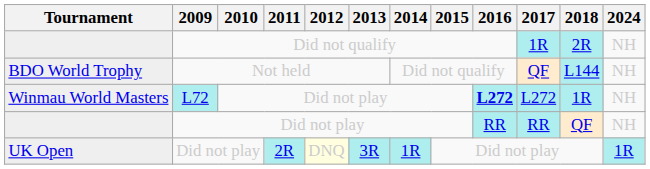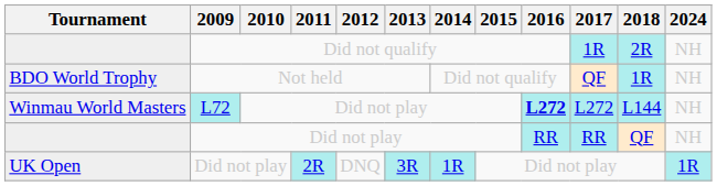BDO World Trophy | 2018: L144 -> 1R
Winmau World Masters | 2018: 1R -> L144
UK Open | 2012: lightyellow background -> no background
